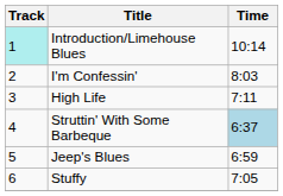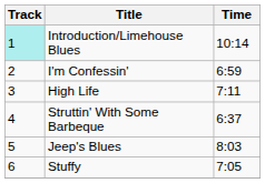I'm Confessin' | Time: 8:03 -> 6:59
Struttin' With Some Barbeque | Time: lightblue background -> no background
Jeep's Blues | Time: 6:59 -> 8:03
